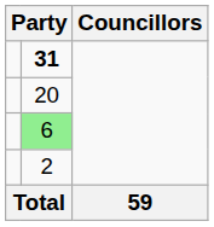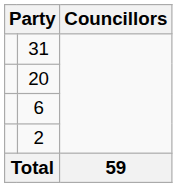31 | column 2: bold -> normal
6 | column 2: lightgreen background -> no background
